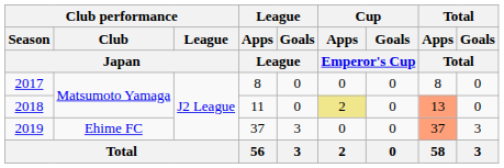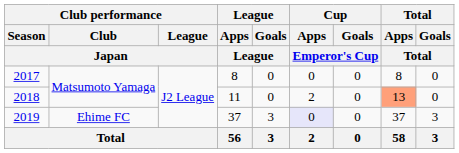2018 | Cup / Apps / Emperor's Cup: khaki background -> no background
2019 | Cup / Apps / Emperor's Cup: no background -> lavender background
2019 | Total / Apps / Total: lightsalmon background -> no background
